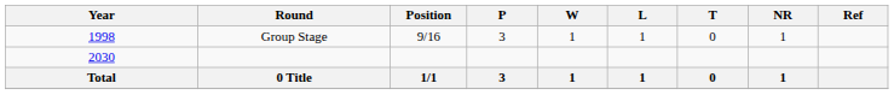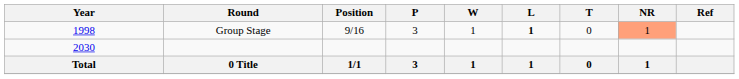Group Stage | L: normal -> bold
Group Stage | NR: no background -> lightsalmon background
